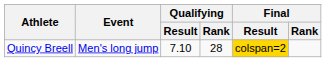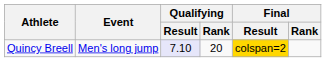Quincy Breell | Qualifying / Result: no background -> lavender background
Quincy Breell | Qualifying / Rank: 28 -> 20
